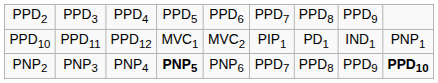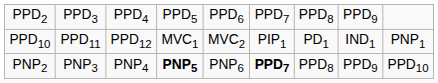PNP2 | column 6: normal -> bold
PNP2 | column 9: bold -> normal
